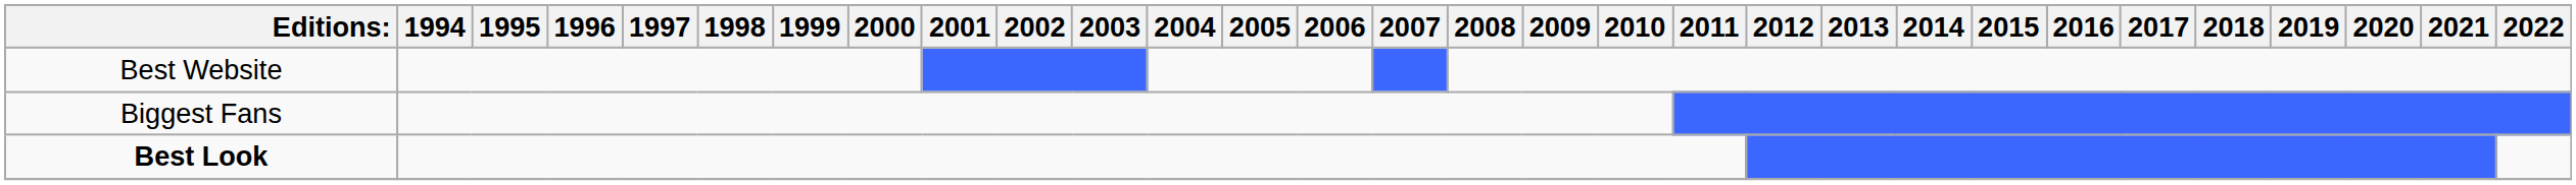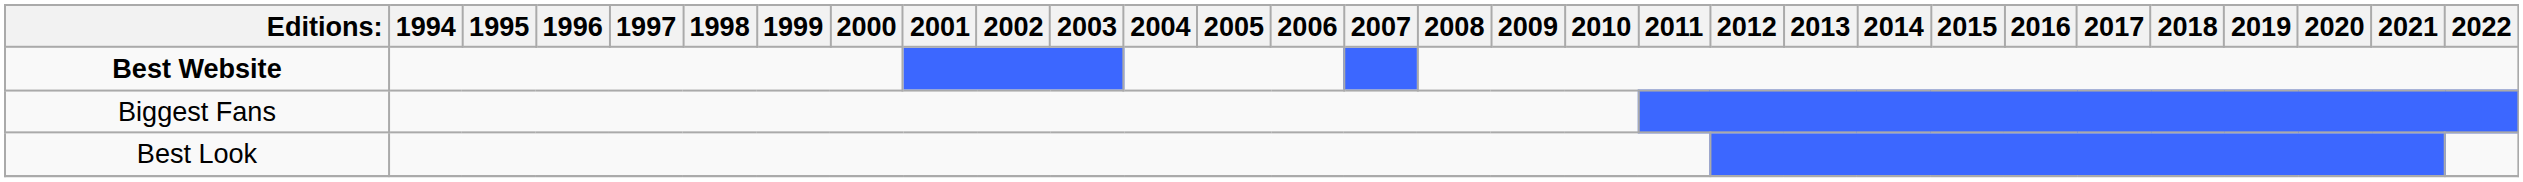Best Website | Editions:: normal -> bold
Best Look | Editions:: bold -> normal
